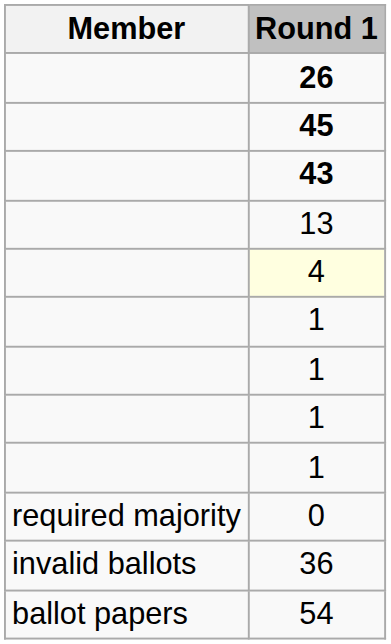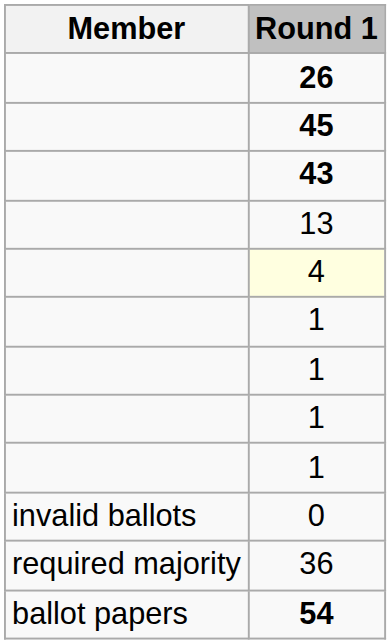row 11 | Member: required majority -> invalid ballots
row 12 | Member: invalid ballots -> required majority
row 13 | Round 1: normal -> bold
